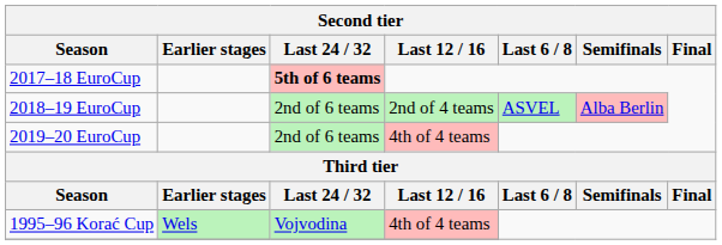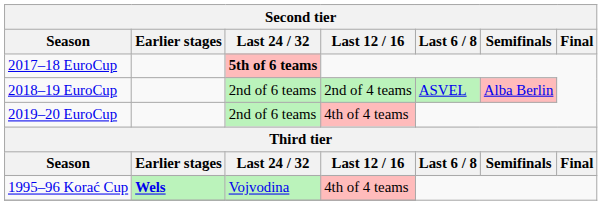1995–96 Korać Cup | Earlier stages: normal -> bold
